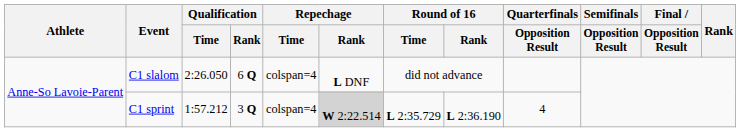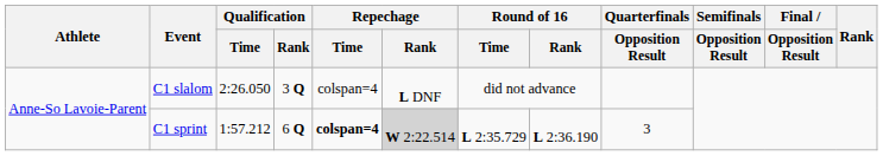C1 slalom | Qualification / Rank: 6 Q -> 3 Q
C1 sprint | Qualification / Rank: 3 Q -> 6 Q
C1 sprint | Repechage / Time: normal -> bold
C1 sprint | Quarterfinals / Opposition Result: 4 -> 3
